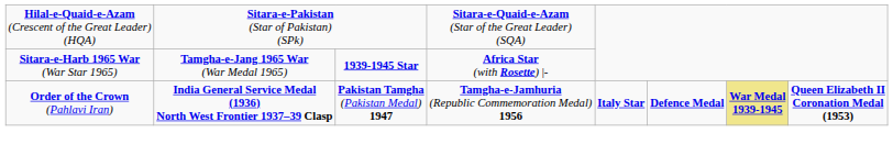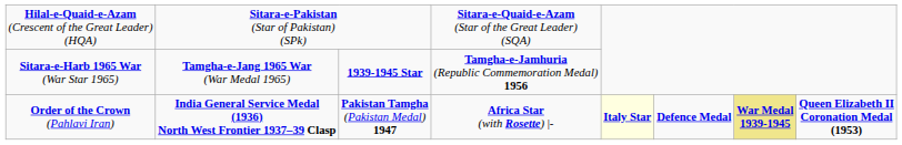Sitara-e-Harb 1965 War (War Star 1965) | column 4: Africa Star (with Rosette) |- -> Tamgha-e-Jamhuria (Republic Commemoration Medal) 1956
Order of the Crown (Pahlavi Iran) | column 4: Tamgha-e-Jamhuria (Republic Commemoration Medal) 1956 -> Africa Star (with Rosette) |-
Order of the Crown (Pahlavi Iran) | column 5: no background -> lightyellow background
